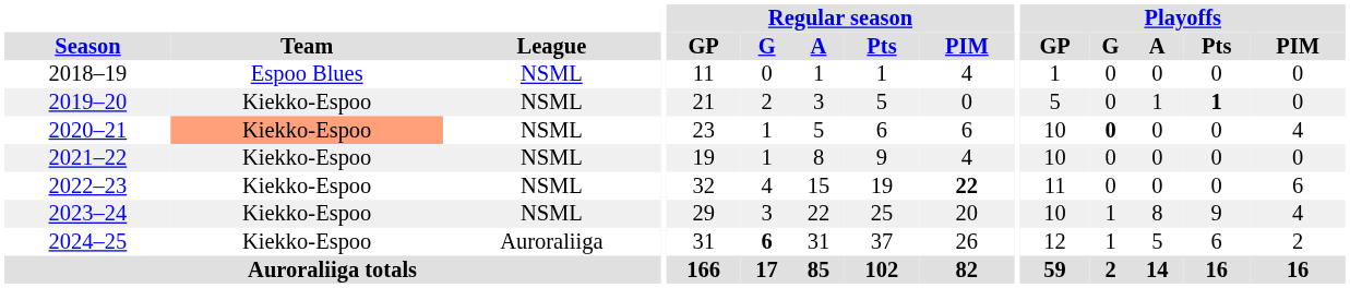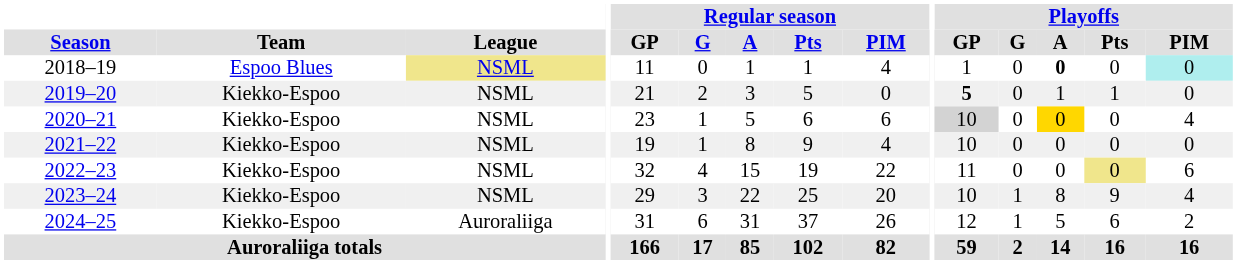2018–19 | League: no background -> khaki background
2018–19 | Playoffs / A: normal -> bold
2018–19 | Playoffs / PIM: no background -> paleturquoise background
2019–20 | Playoffs / GP: normal -> bold
2019–20 | Playoffs / Pts: bold -> normal
2020–21 | Team: lightsalmon background -> no background
2020–21 | Playoffs / GP: no background -> lightgrey background
2020–21 | Playoffs / G: bold -> normal
2020–21 | Playoffs / A: no background -> gold background
2022–23 | Regular season / PIM: bold -> normal
2022–23 | Playoffs / Pts: no background -> khaki background
2024–25 | Regular season / G: bold -> normal
